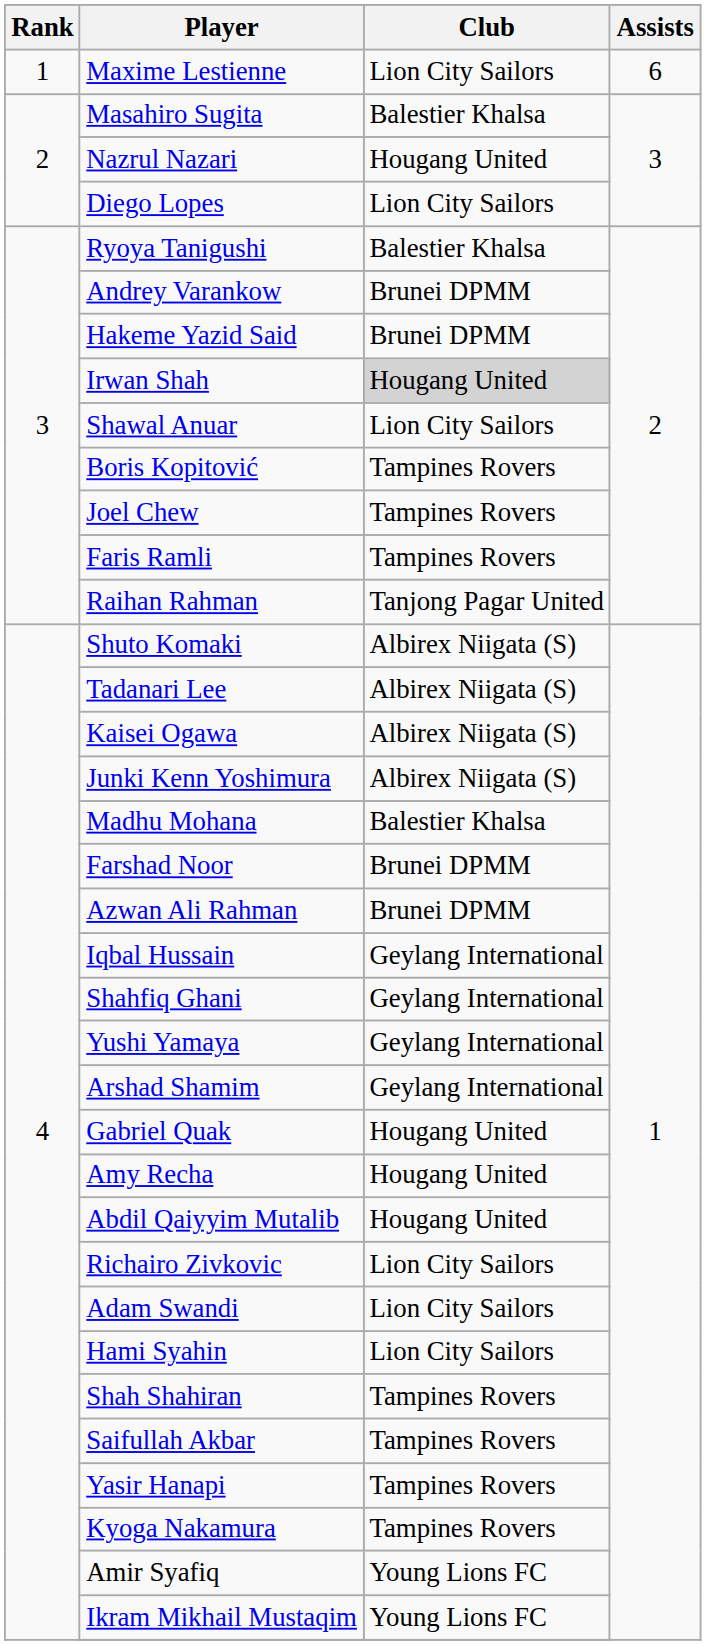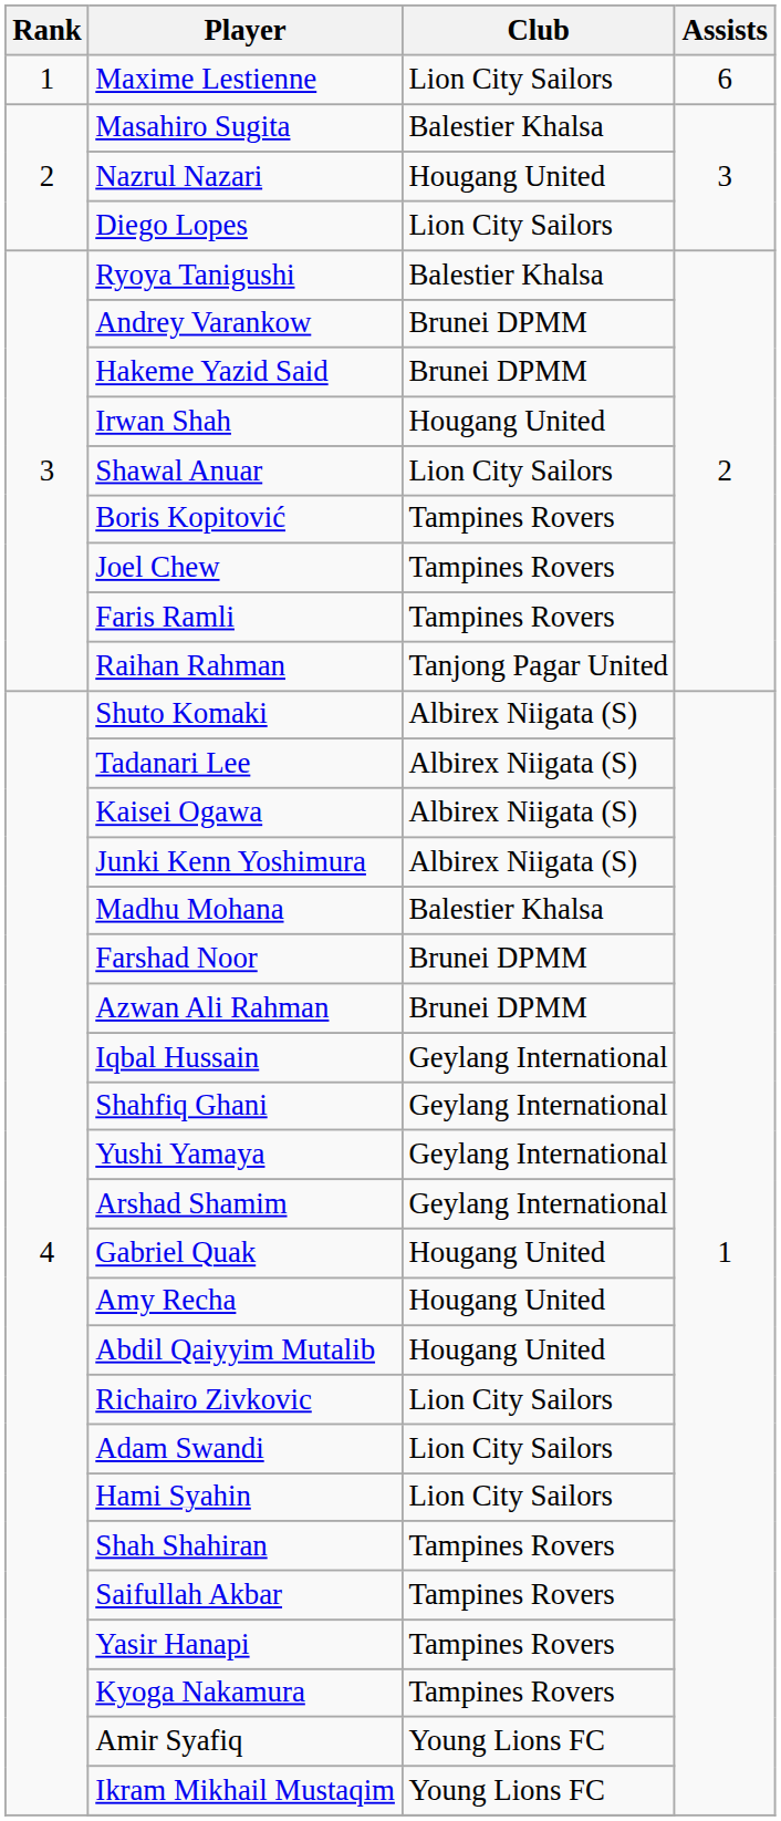Irwan Shah | Club: lightgrey background -> no background
